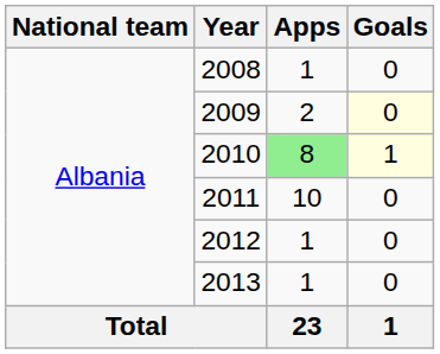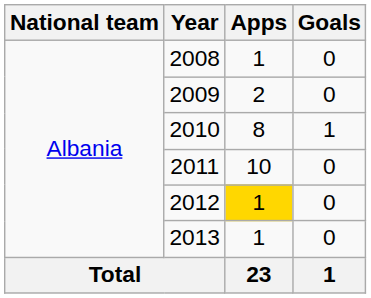2009 | Goals: lightyellow background -> no background
2010 | Apps: lightgreen background -> no background
2010 | Goals: lightyellow background -> no background
2012 | Apps: no background -> gold background
